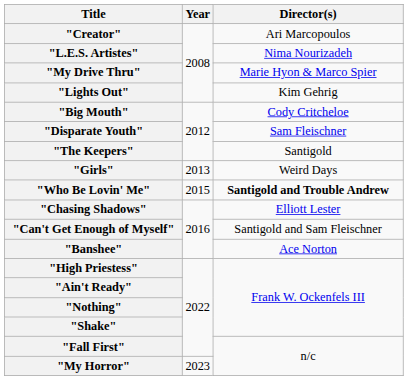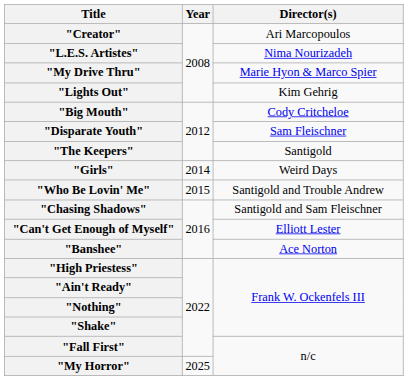"Girls" | Year: 2013 -> 2014
"Who Be Lovin' Me" | Director(s): bold -> normal
"Chasing Shadows" | Director(s): Elliott Lester -> Santigold and Sam Fleischner
"Can't Get Enough of Myself" | Director(s): Santigold and Sam Fleischner -> Elliott Lester
"My Horror" | Year: 2023 -> 2025
